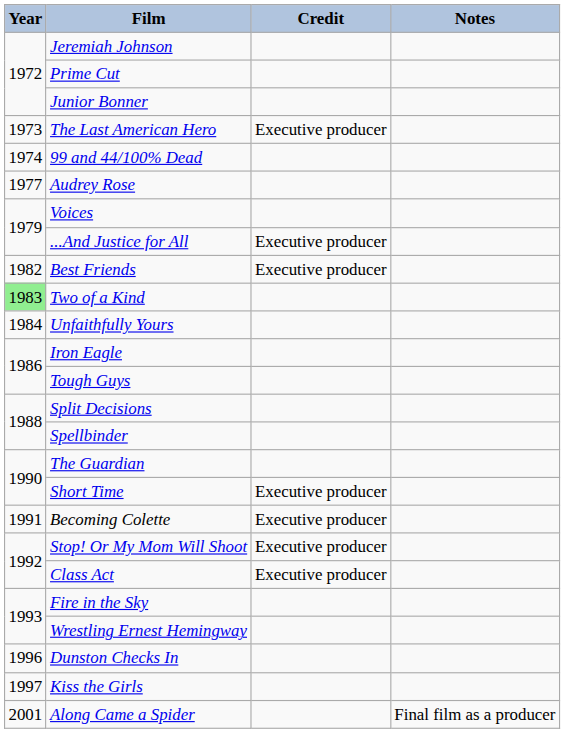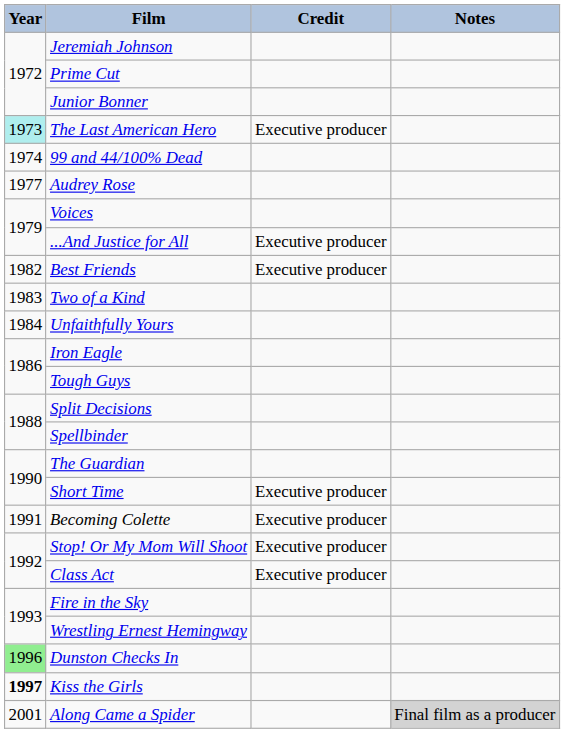The Last American Hero | Year: no background -> paleturquoise background
Two of a Kind | Year: lightgreen background -> no background
Dunston Checks In | Year: no background -> lightgreen background
Kiss the Girls | Year: normal -> bold
Along Came a Spider | Notes: no background -> lightgrey background
